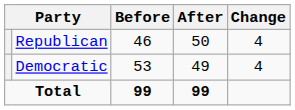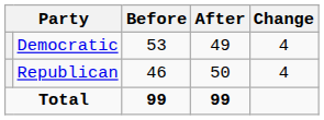rows swapped: Republican <-> Democratic
